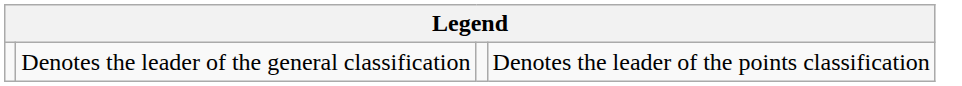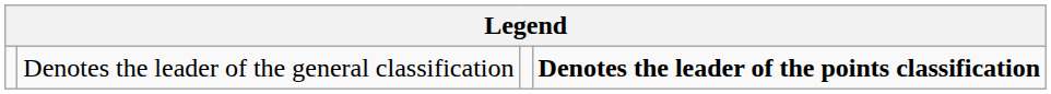Denotes the leader of the general classification | column 4: normal -> bold
